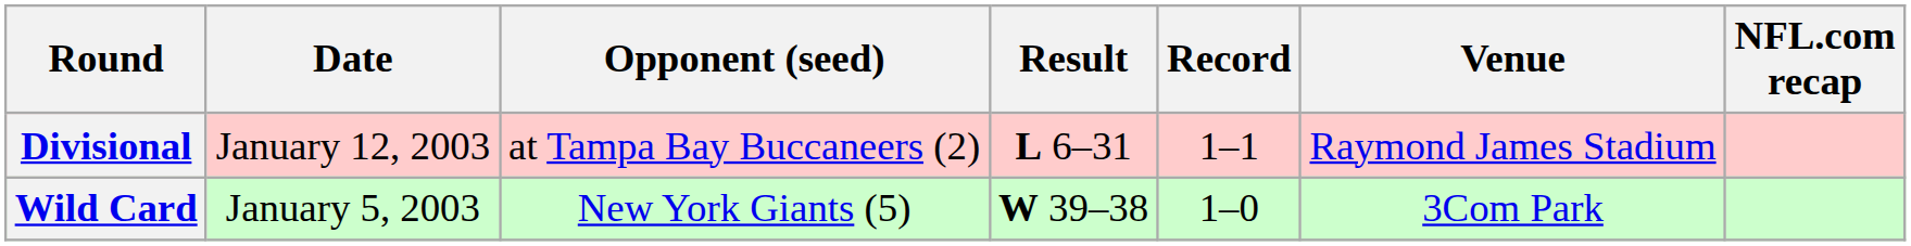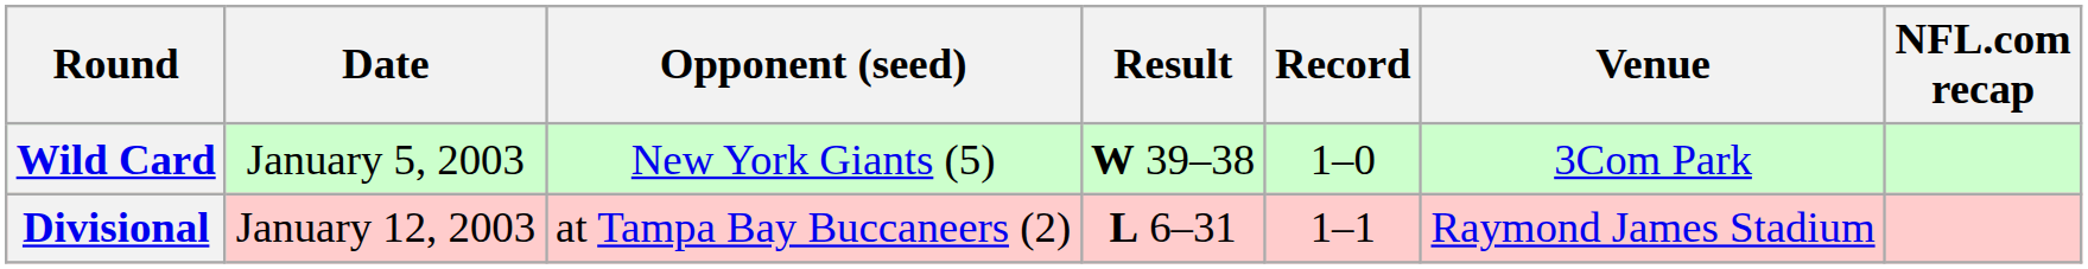rows swapped: Wild Card <-> Divisional
